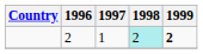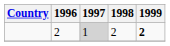row 2 | 1997: no background -> lightgrey background
row 2 | 1998: paleturquoise background -> no background
